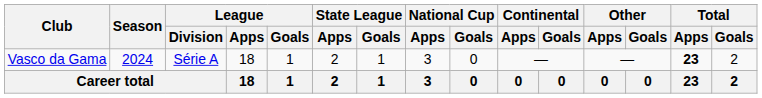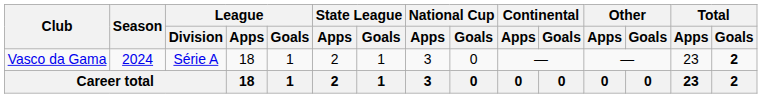Vasco da Gama | Total / Apps: bold -> normal
Vasco da Gama | Total / Goals: normal -> bold
